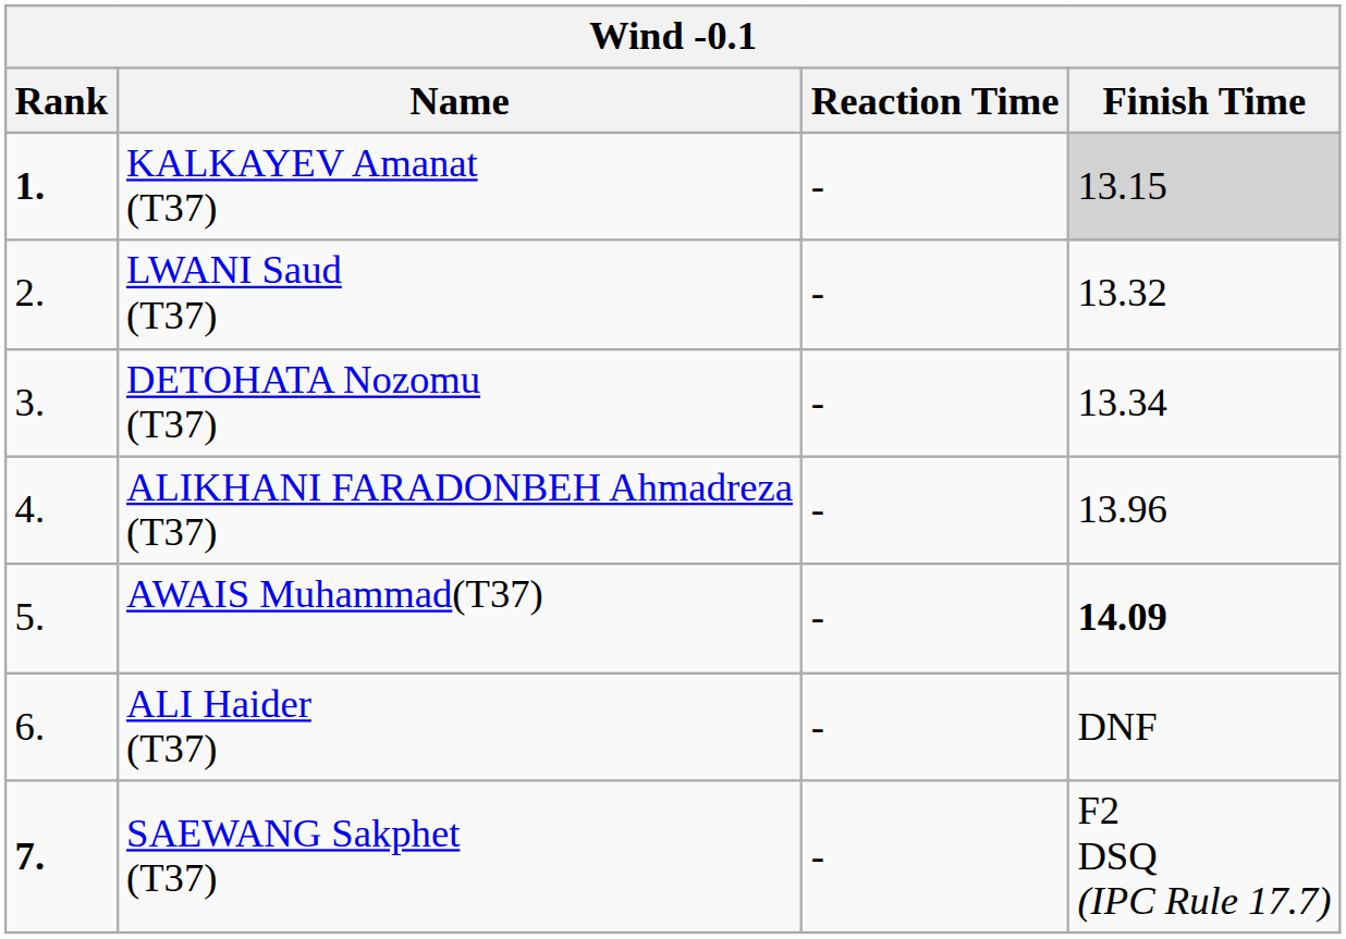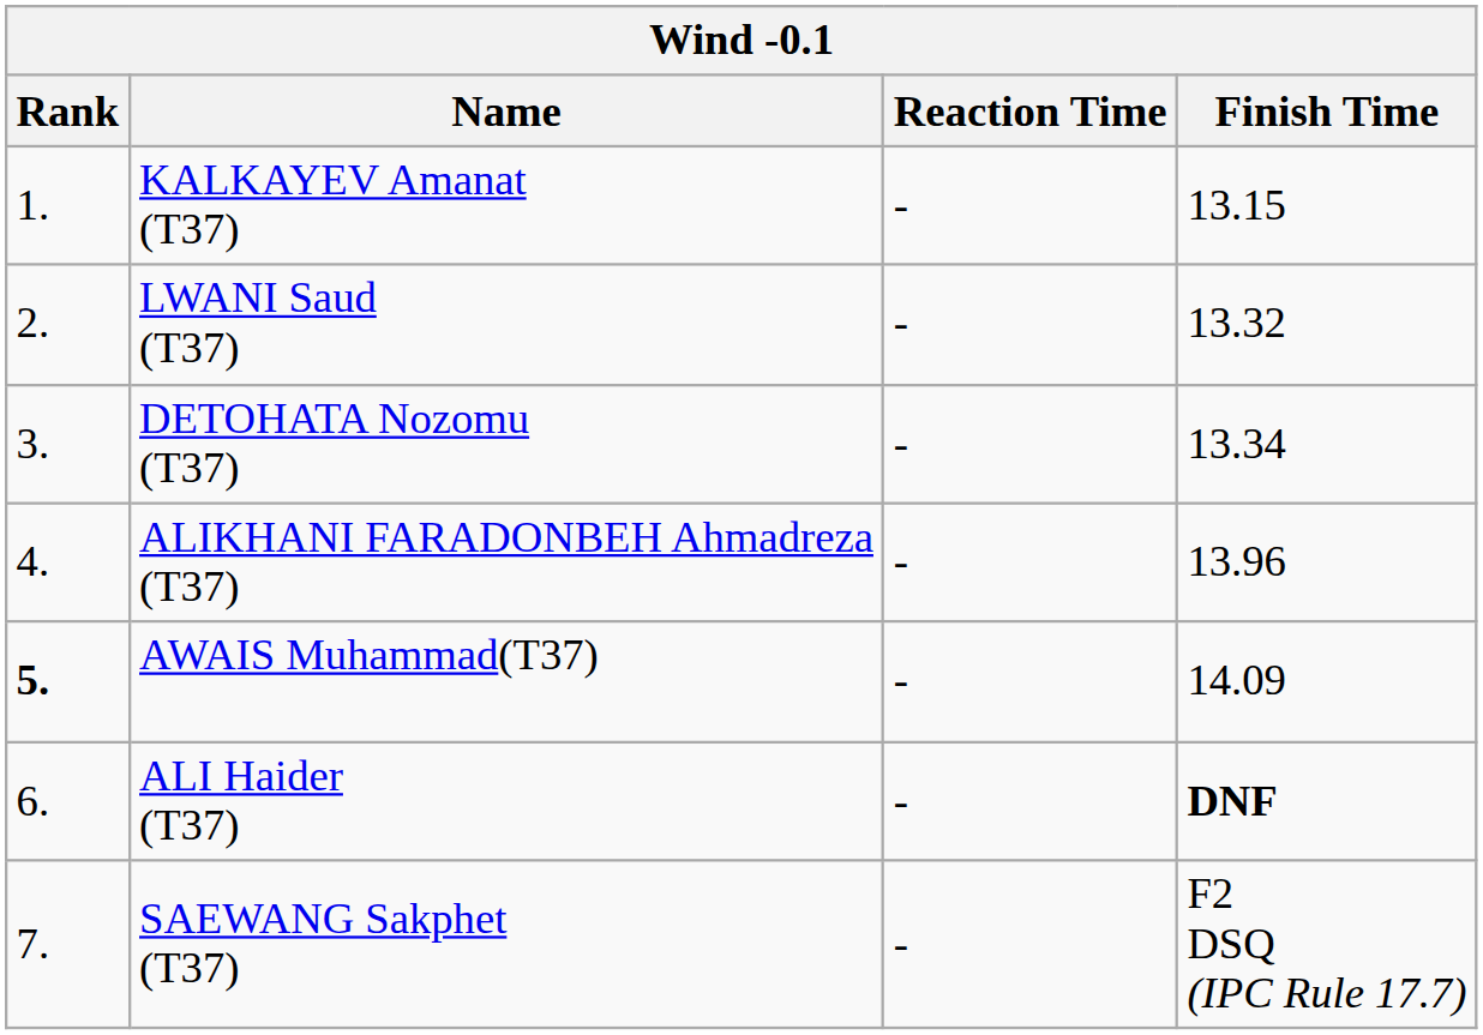KALKAYEV Amanat (T37) | Rank: bold -> normal
KALKAYEV Amanat (T37) | Finish Time: lightgrey background -> no background
AWAIS Muhammad(T37) | Rank: normal -> bold
AWAIS Muhammad(T37) | Finish Time: bold -> normal
ALI Haider (T37) | Finish Time: normal -> bold
SAEWANG Sakphet (T37) | Rank: bold -> normal
